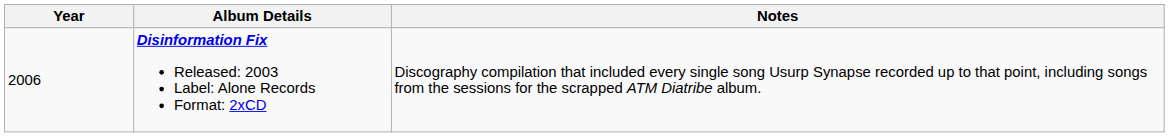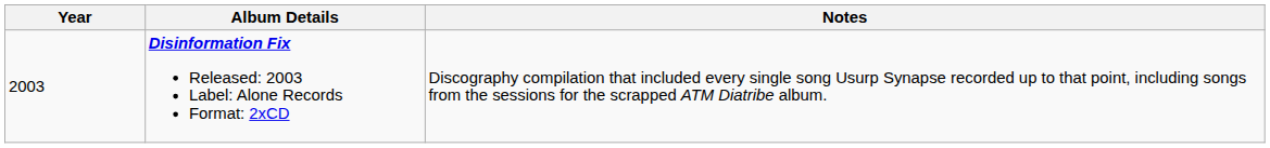row 2 | Year: 2006 -> 2003
